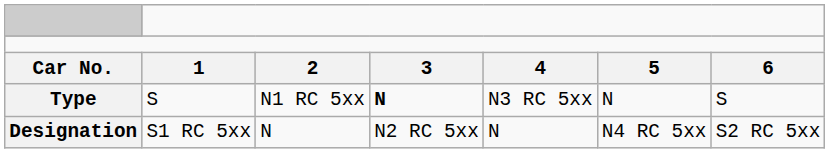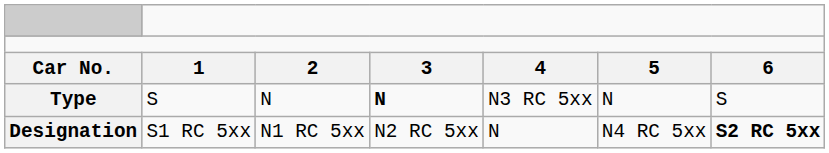Type | column 3: N1 RC 5xx -> N
Designation | column 3: N -> N1 RC 5xx
Designation | column 7: normal -> bold
